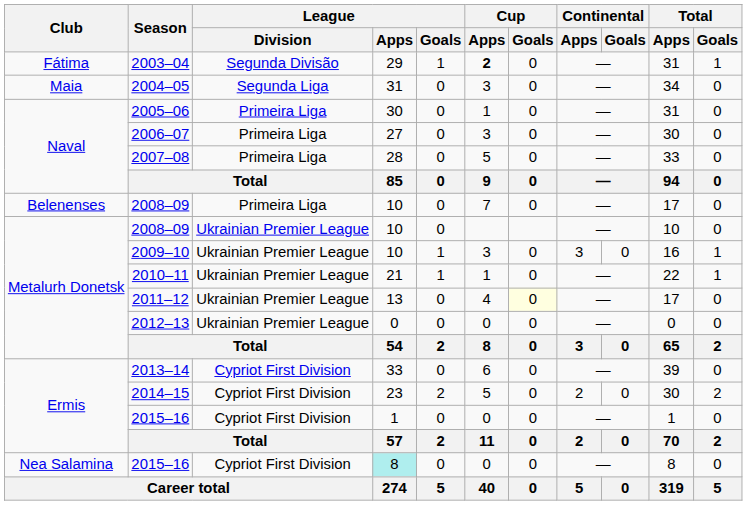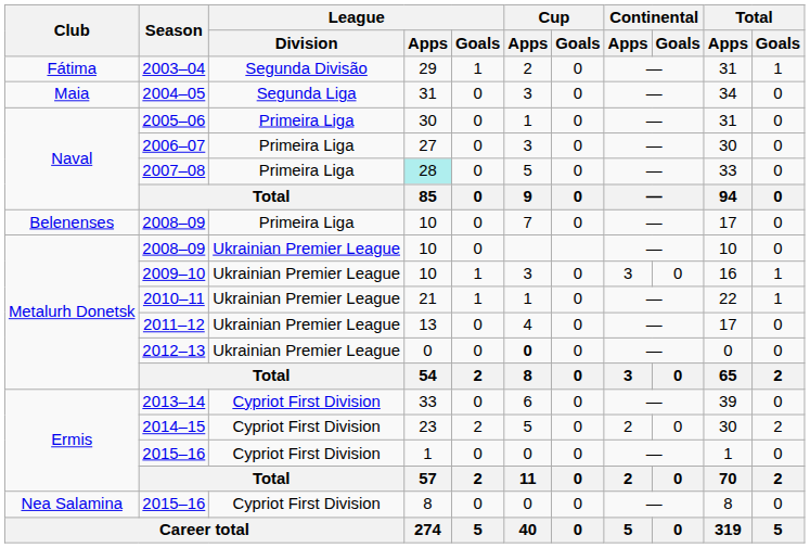2003–04 | Cup / Apps: bold -> normal
2007–08 | League / Apps: no background -> paleturquoise background
2011–12 | Cup / Goals: lightyellow background -> no background
2012–13 | Cup / Apps: normal -> bold
Nea Salamina / 2015–16 | League / Apps: paleturquoise background -> no background
